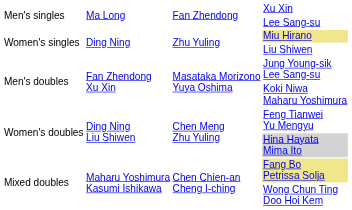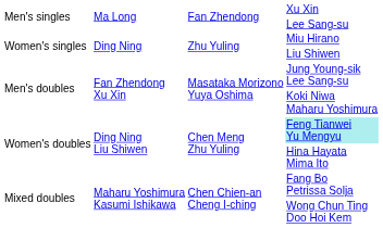Miu Hirano | column 4: khaki background -> no background
Feng Tianwei Yu Mengyu | column 4: no background -> paleturquoise background
Hina Hayata Mima Ito | column 4: lightgrey background -> no background
Fang Bo Petrissa Solja | column 4: khaki background -> no background
